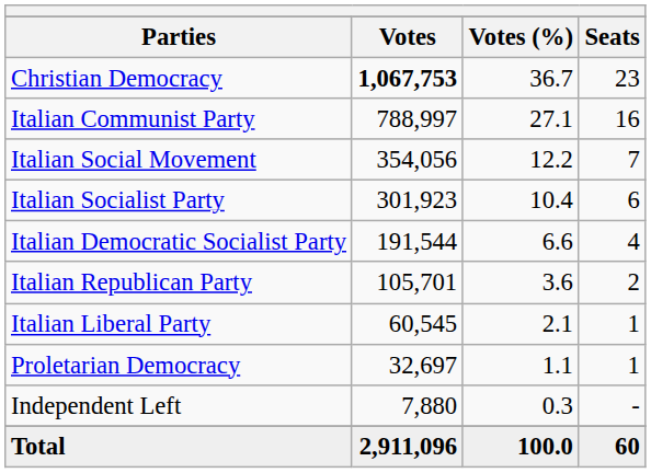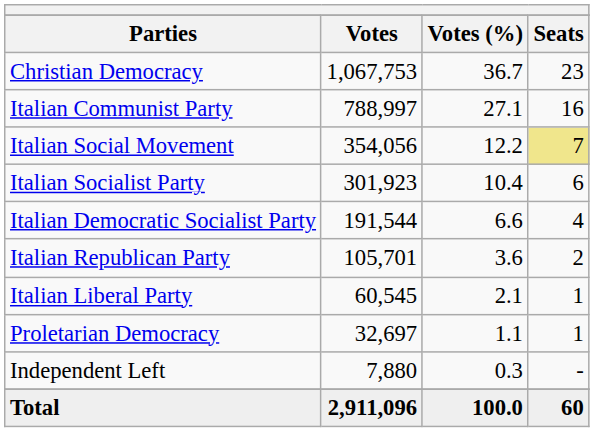Christian Democracy | Votes: bold -> normal
Italian Social Movement | Seats: no background -> khaki background
